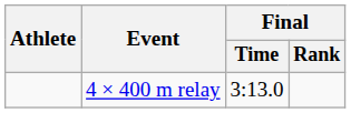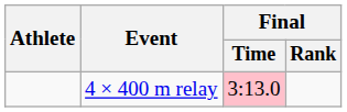4 × 400 m relay | Final / Time: no background -> pink background
